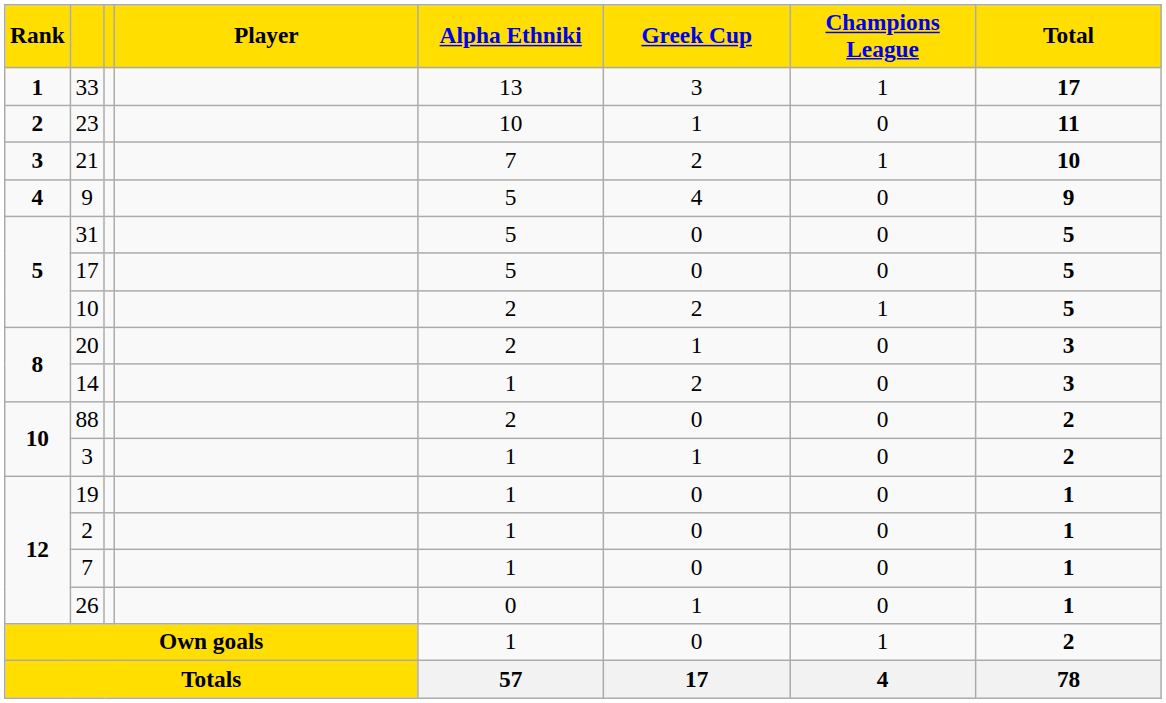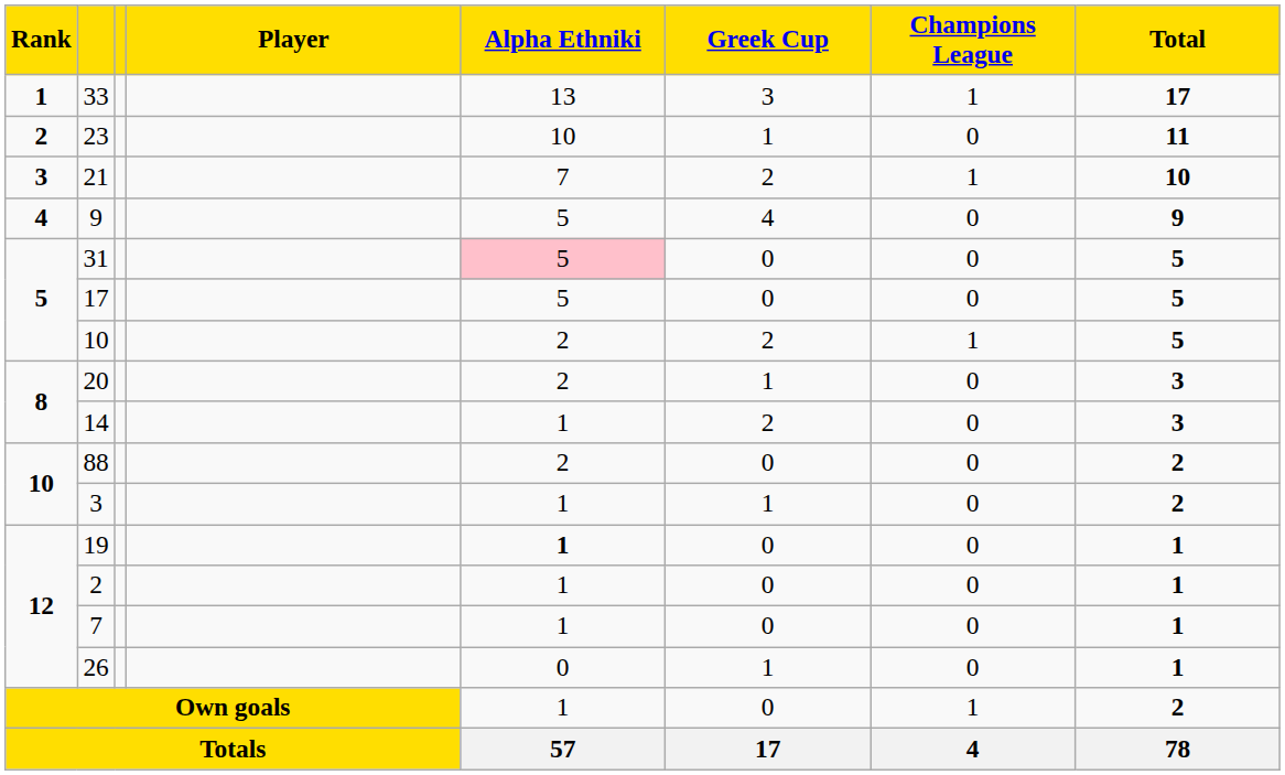31 | Alpha Ethniki: no background -> pink background
19 | Alpha Ethniki: normal -> bold
